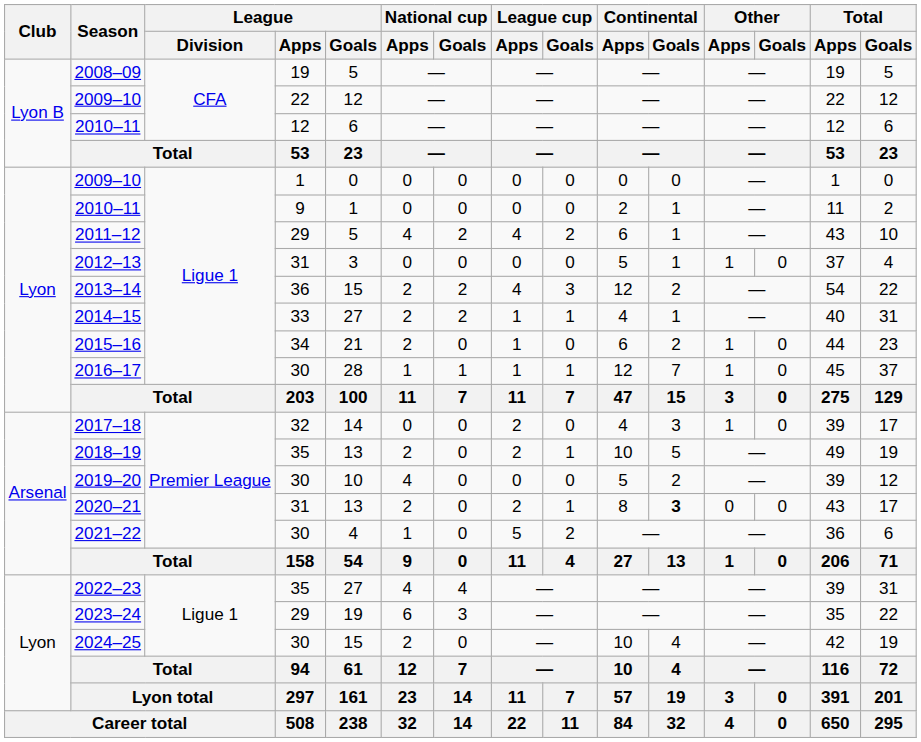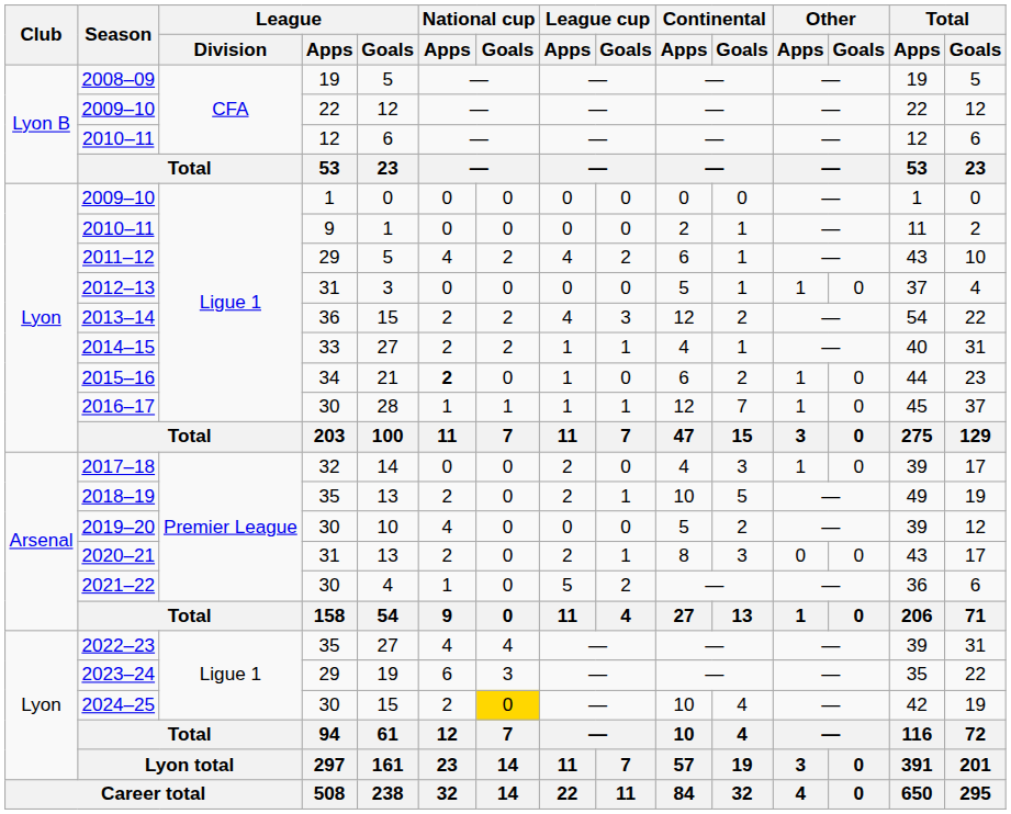2015–16 | National cup / Apps: normal -> bold
2020–21 | Continental / Goals: bold -> normal
2024–25 | National cup / Goals: no background -> gold background
